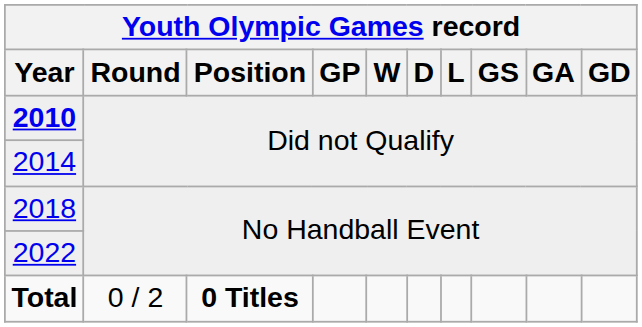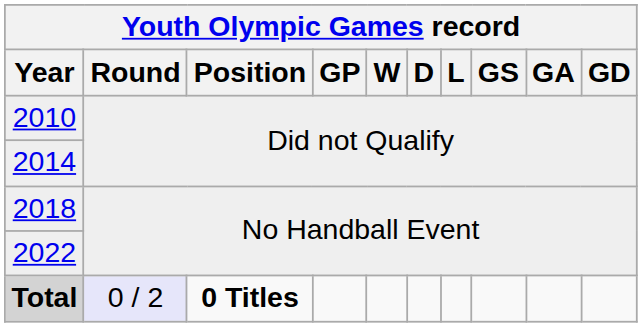2010 | Youth Olympic Games record / Year: bold -> normal
Total | Youth Olympic Games record / Year: no background -> lightgrey background
Total | Youth Olympic Games record / Round: no background -> lavender background
